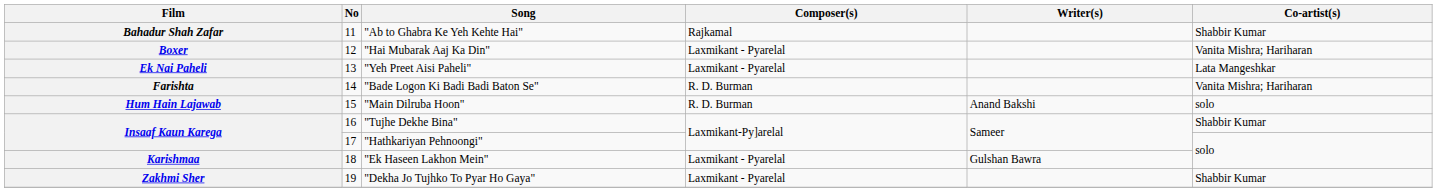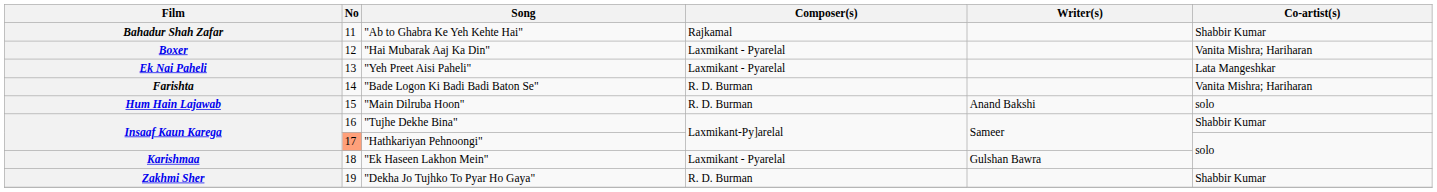"Hathkariyan Pehnoongi" | No: no background -> lightsalmon background
"Dekha Jo Tujhko To Pyar Ho Gaya" | Composer(s): Laxmikant - Pyarelal -> R. D. Burman
